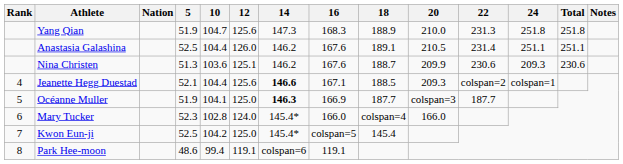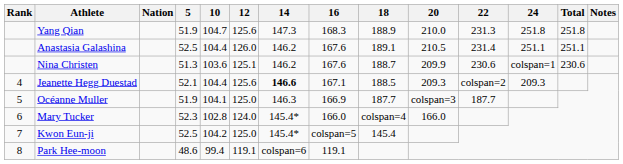Nina Christen | 24: 209.3 -> colspan=1
Jeanette Hegg Duestad | 24: colspan=1 -> 209.3
Océanne Muller | 14: bold -> normal
